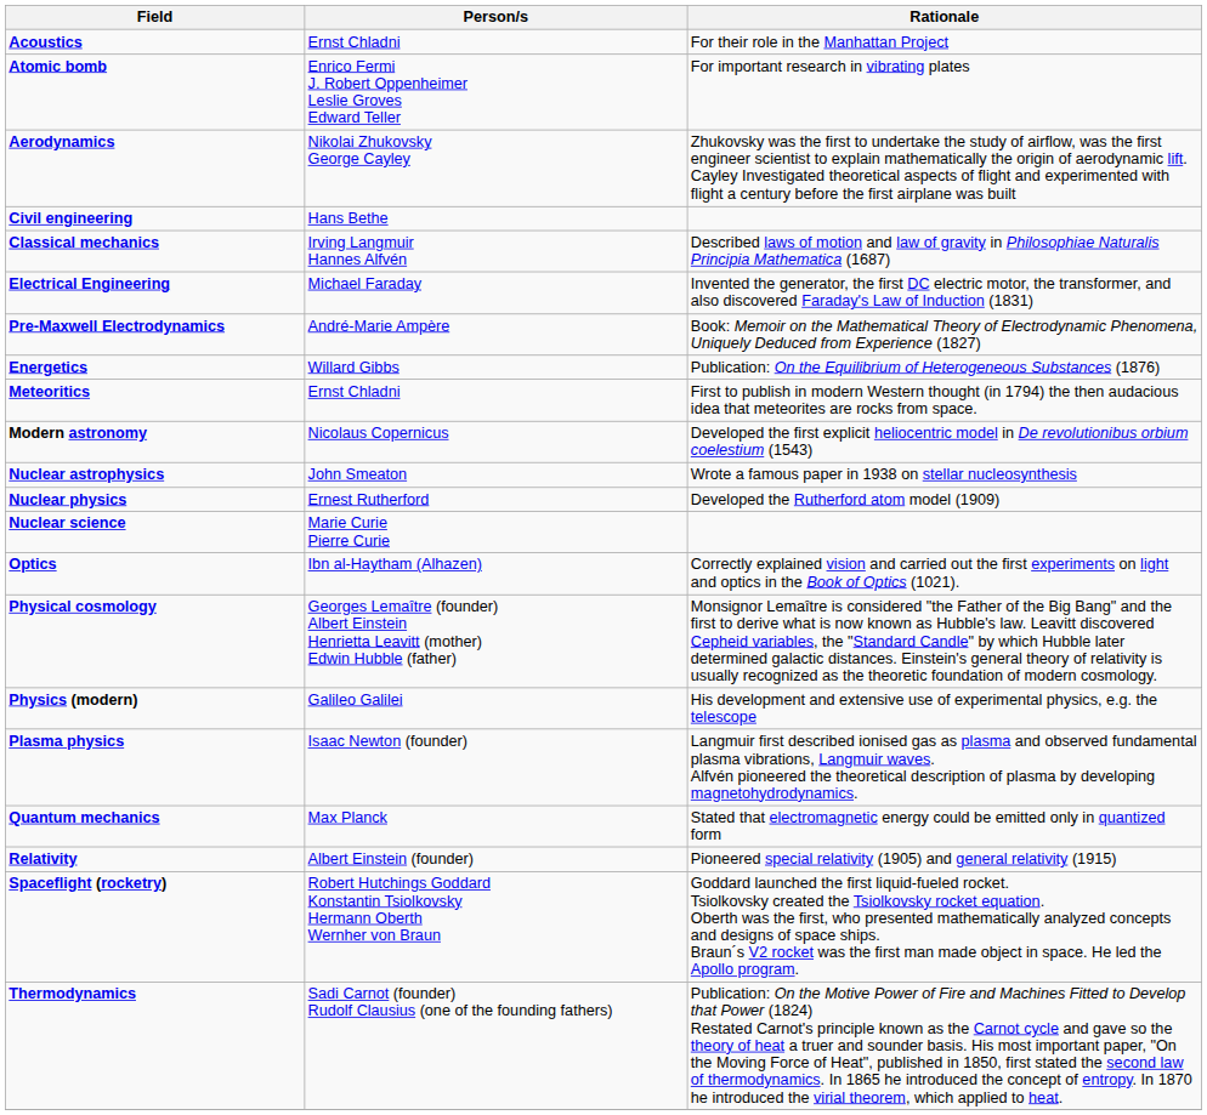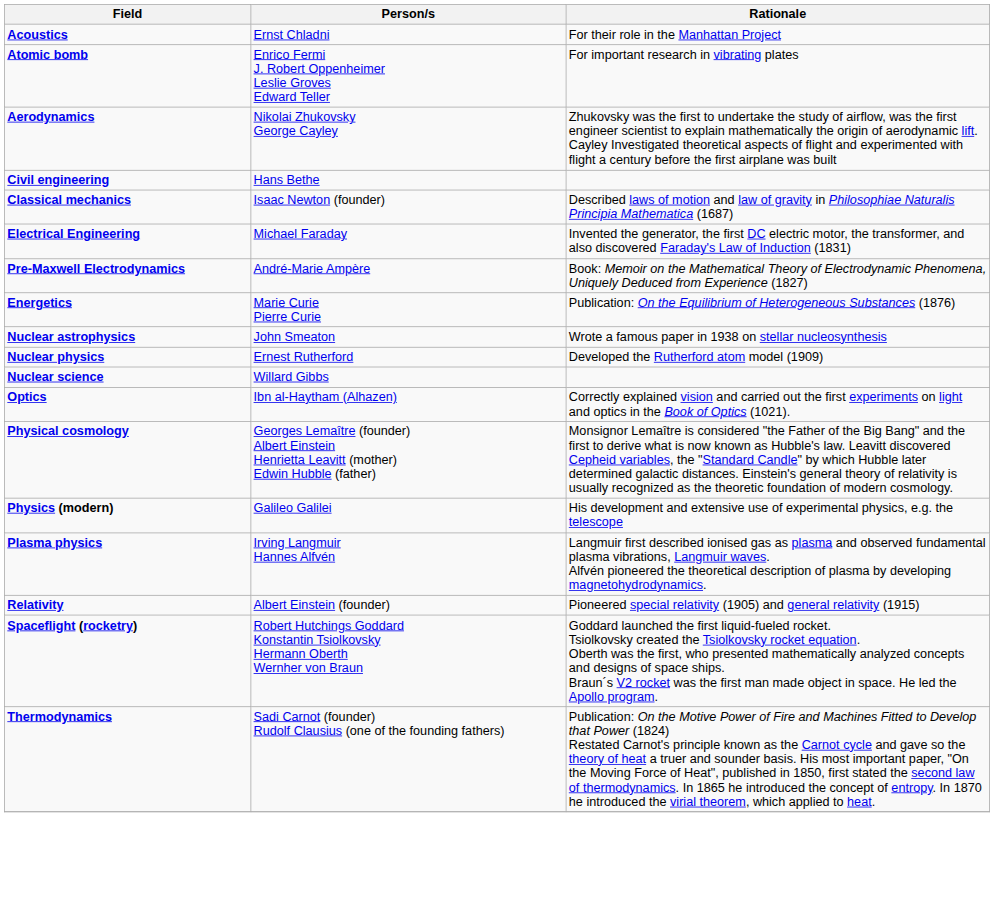Classical mechanics | Person/s: Irving Langmuir Hannes Alfvén -> Isaac Newton (founder)
Energetics | Person/s: Willard Gibbs -> Marie Curie Pierre Curie
- row: Meteoritics | Ernst Chladni | First to publish in modern Western thought (in 1794) the then audacious idea that meteorites are rocks from space.
- row: Modern astronomy | Nicolaus Copernicus | Developed the first explicit heliocentric model in De revolutionibus orbium coelestium (1543)
Nuclear science | Person/s: Marie Curie Pierre Curie -> Willard Gibbs
Plasma physics | Person/s: Isaac Newton (founder) -> Irving Langmuir Hannes Alfvén
- row: Quantum mechanics | Max Planck | Stated that electromagnetic energy could be emitted only in quantized form
